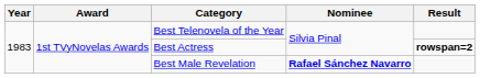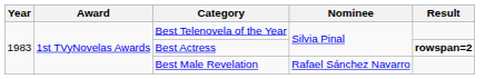Best Male Revelation | Nominee: bold -> normal
